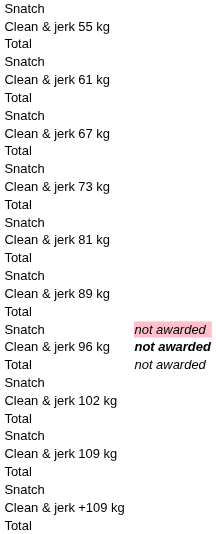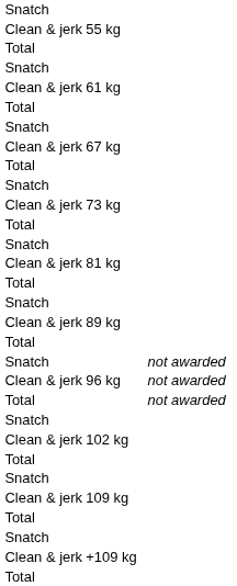Snatch / 96 kg | column 3: pink background -> no background
Clean & jerk / 96 kg | column 3: bold -> normal
